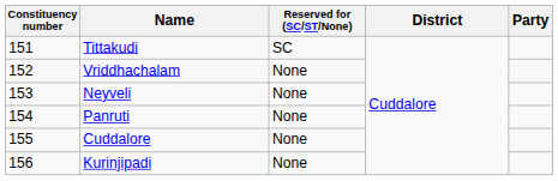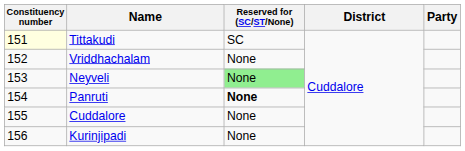Tittakudi | Constituency number: no background -> lightyellow background
Neyveli | Reserved for (SC/ST/None): no background -> lightgreen background
Panruti | Reserved for (SC/ST/None): normal -> bold
